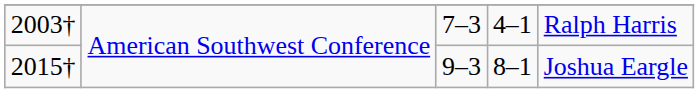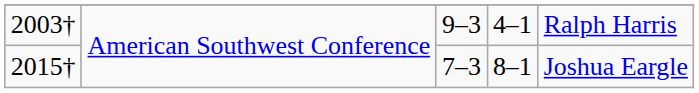2003† | column 3: 7–3 -> 9–3
2015† | column 3: 9–3 -> 7–3
